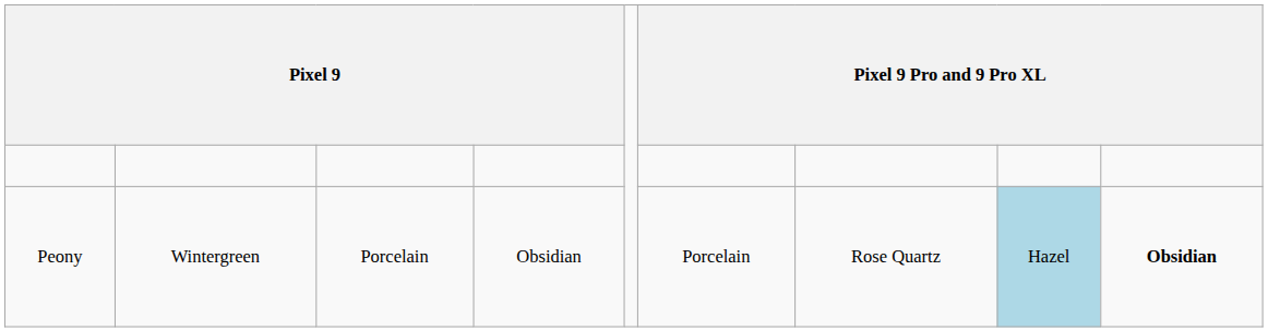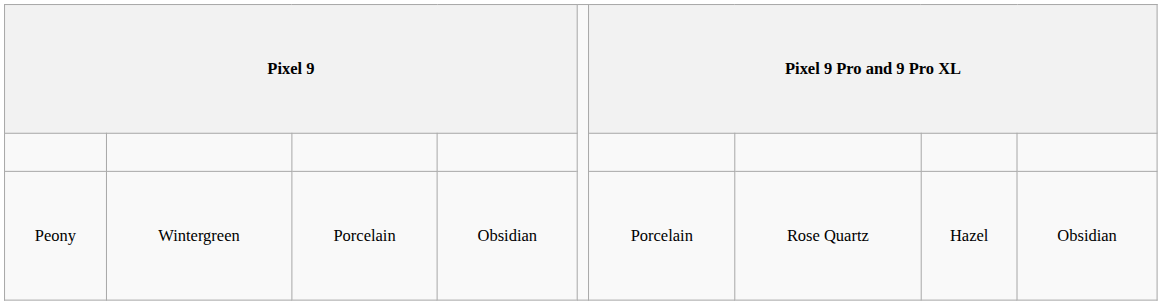Peony | column 8: lightblue background -> no background
Peony | column 9: bold -> normal
